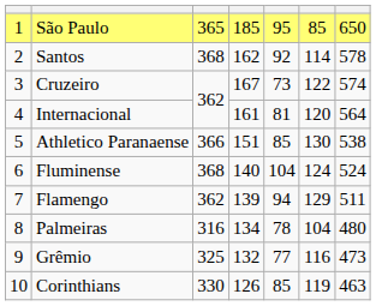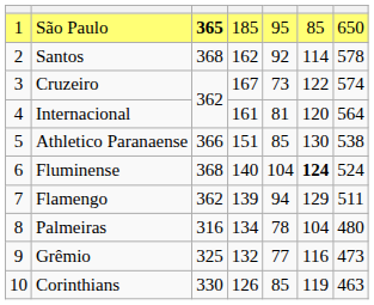São Paulo | column 3: normal -> bold
Fluminense | column 6: normal -> bold
